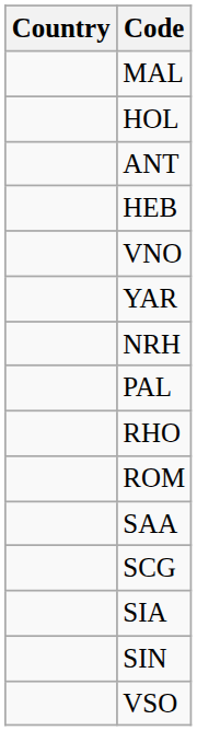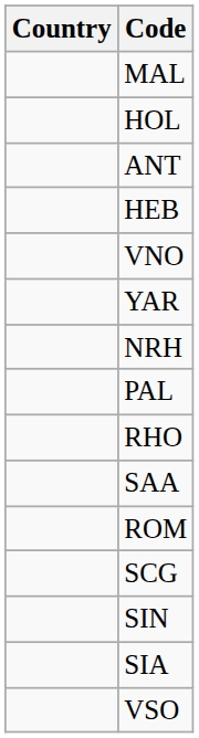rows swapped: ROM <-> SAA
rows swapped: SIA <-> SIN
